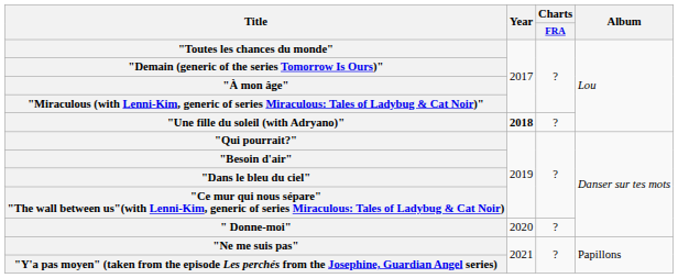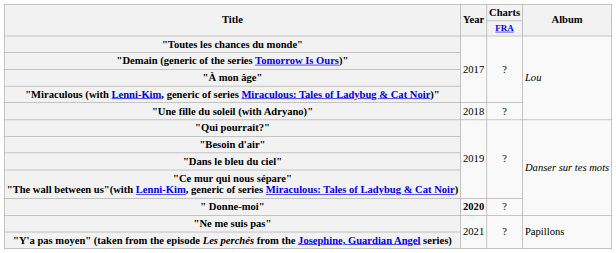"Une fille du soleil (with Adryano)" | Year: bold -> normal
" Donne-moi" | Year: normal -> bold
